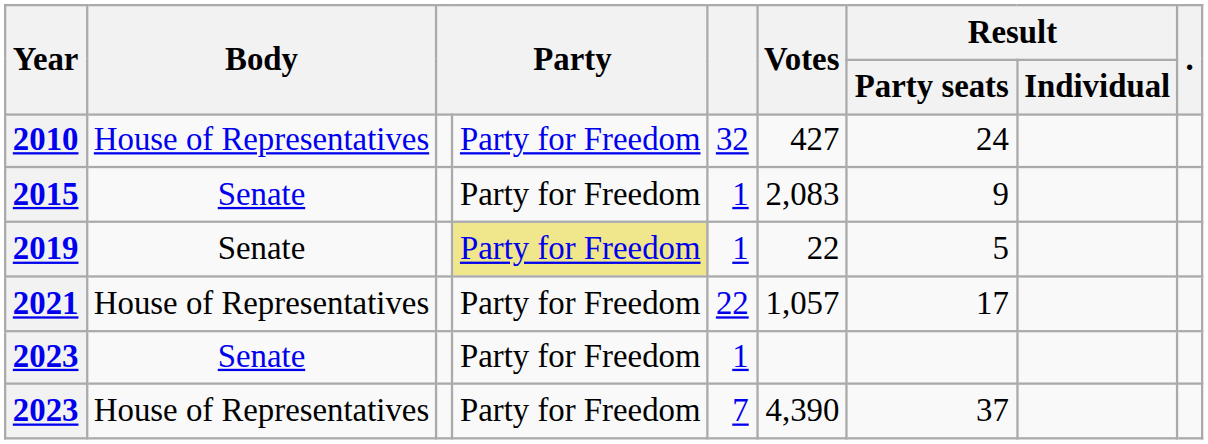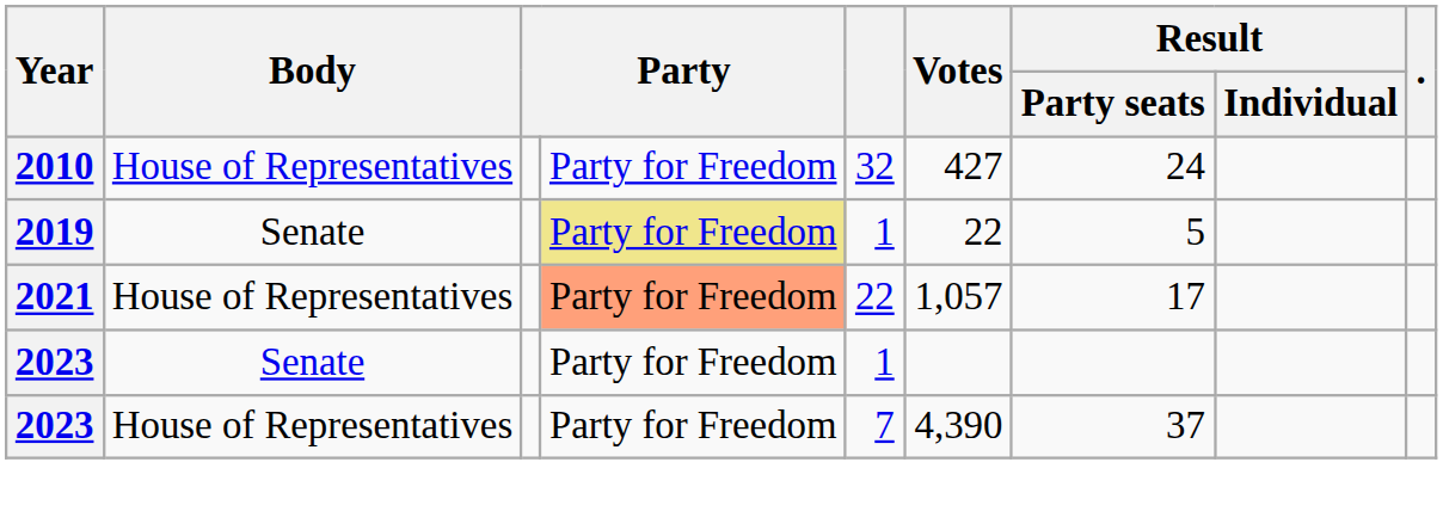- row: 2015 | Senate | Party for Freedom | 1 | 2,083 | 9
2021 | column 4: no background -> lightsalmon background
